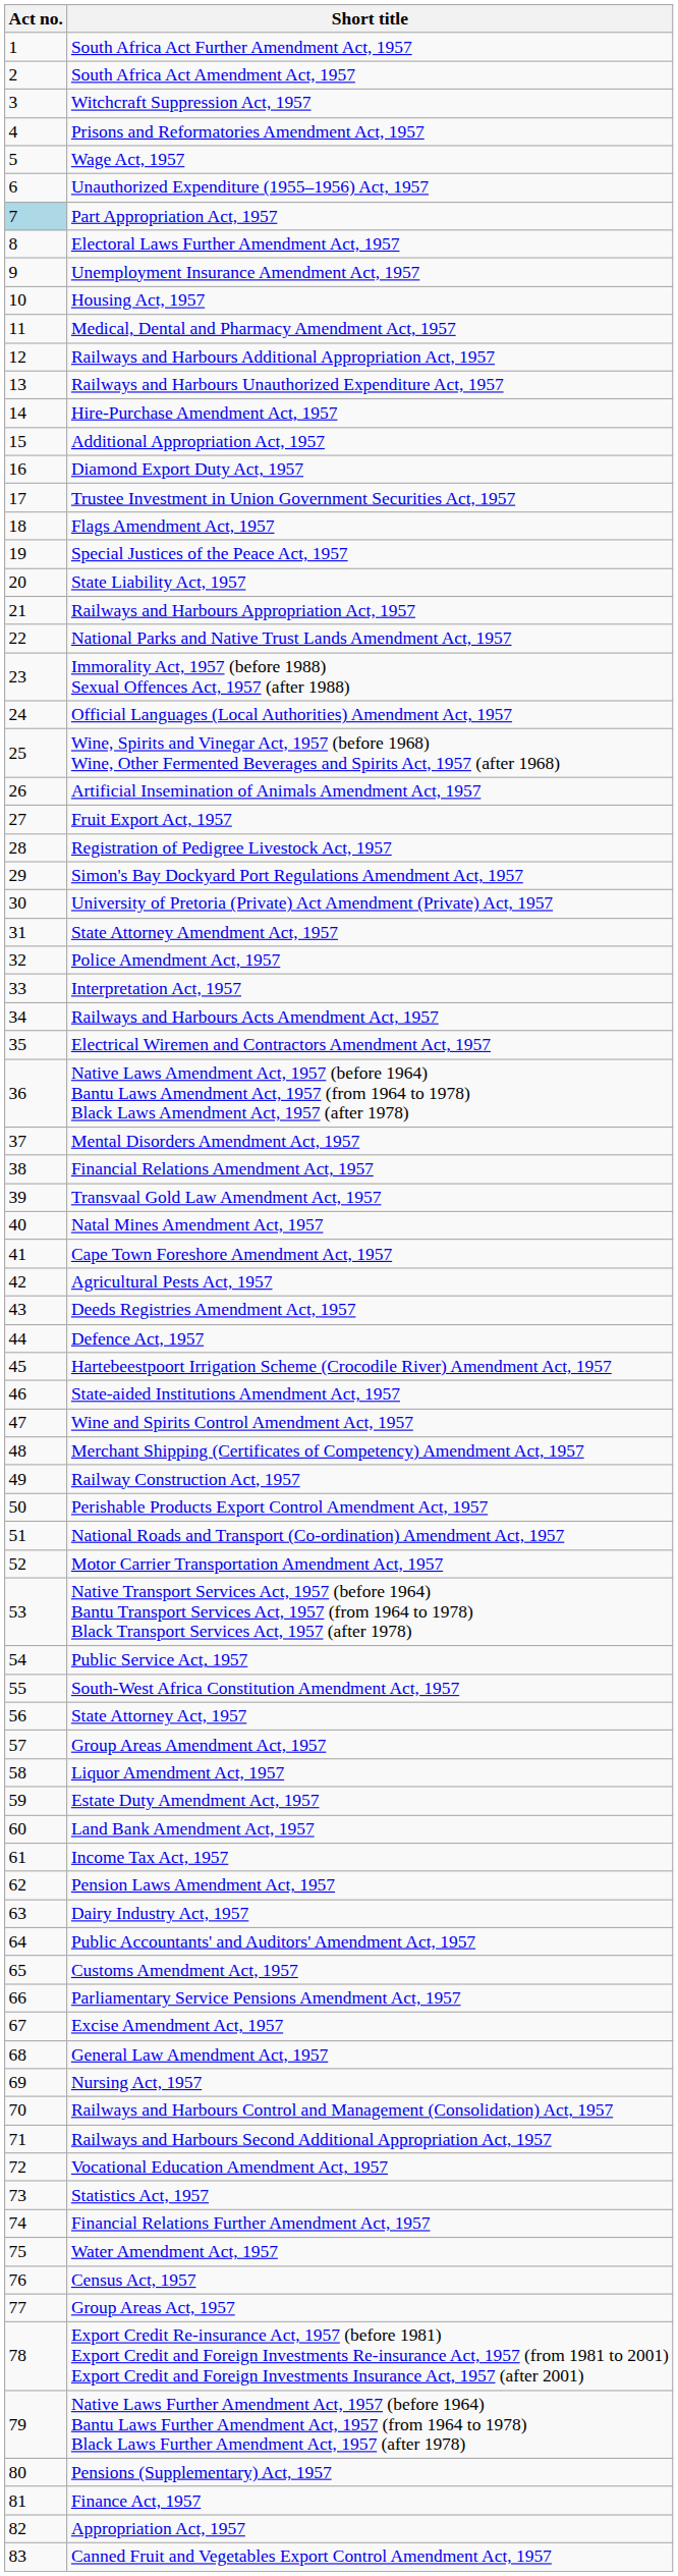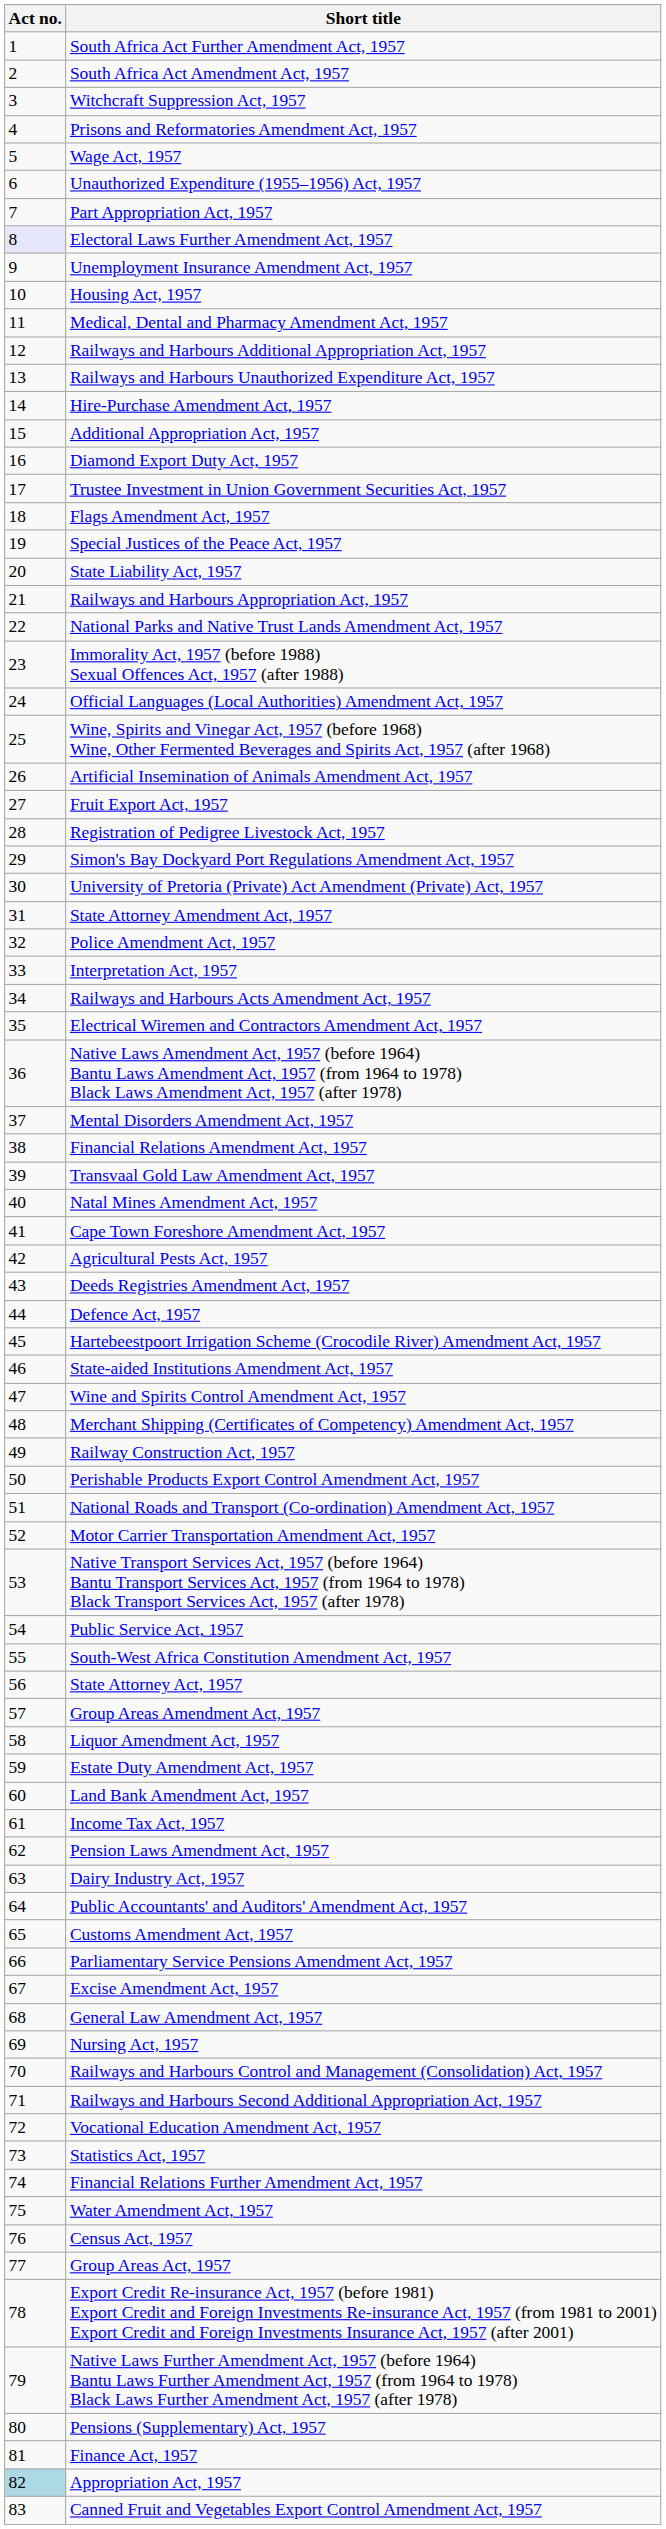Part Appropriation Act, 1957 | Act no.: lightblue background -> no background
Electoral Laws Further Amendment Act, 1957 | Act no.: no background -> lavender background
Appropriation Act, 1957 | Act no.: no background -> lightblue background
